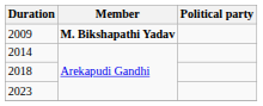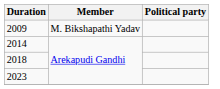2009 | Member: bold -> normal
